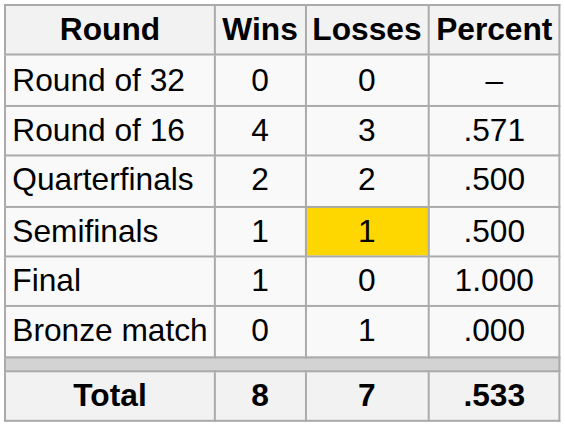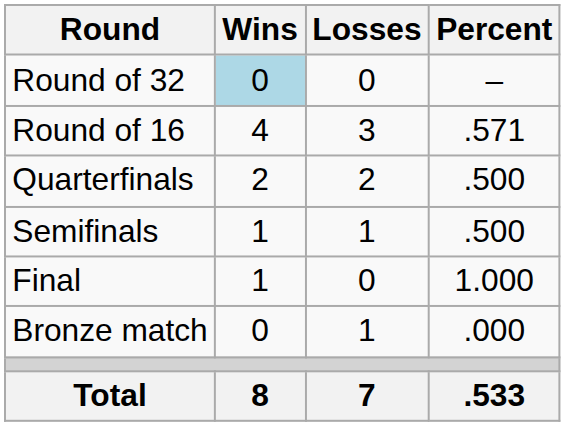Round of 32 | Wins: no background -> lightblue background
Semifinals | Losses: gold background -> no background
